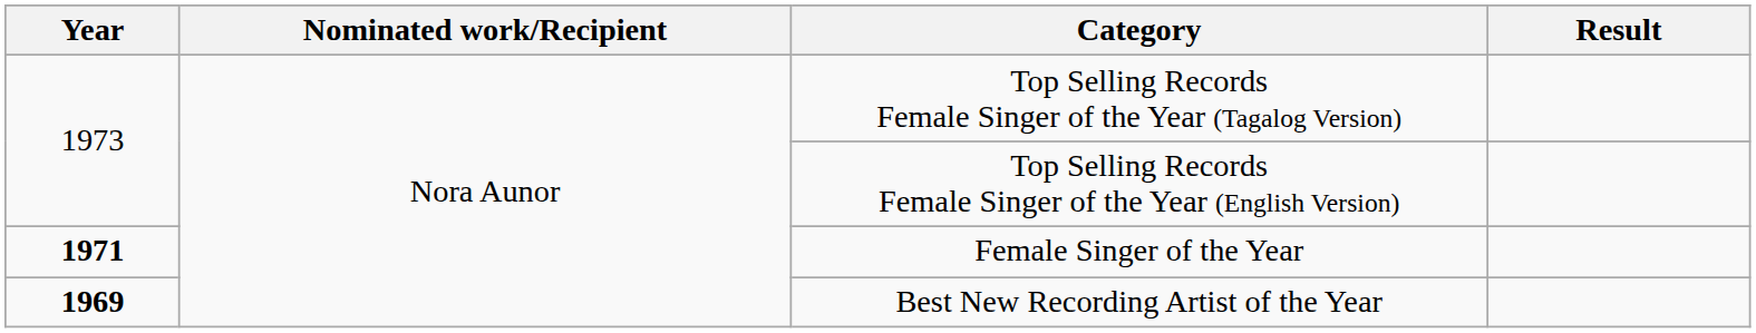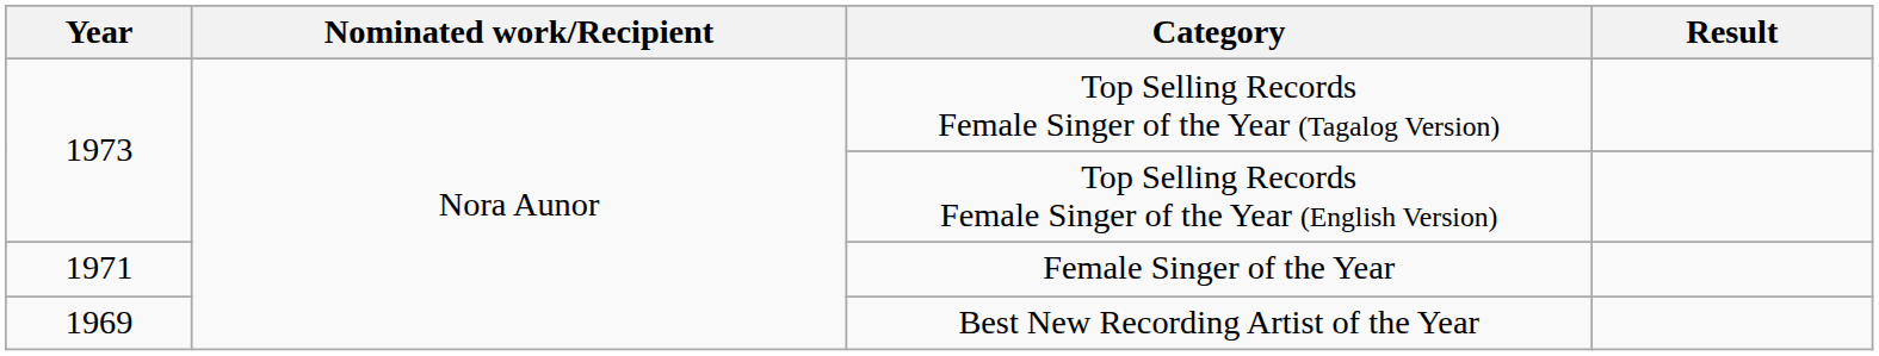Female Singer of the Year | Year: bold -> normal
Best New Recording Artist of the Year | Year: bold -> normal
